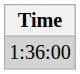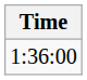row 2 | column 1: lightgrey background -> no background
